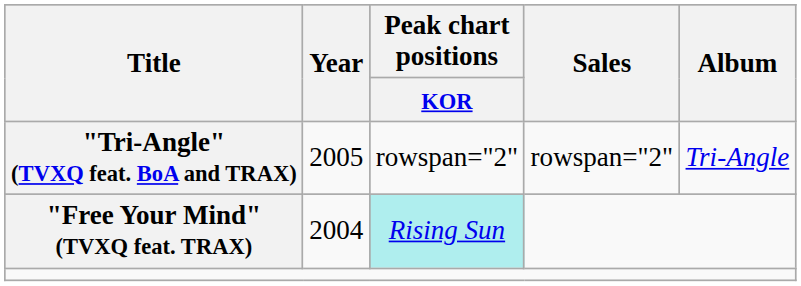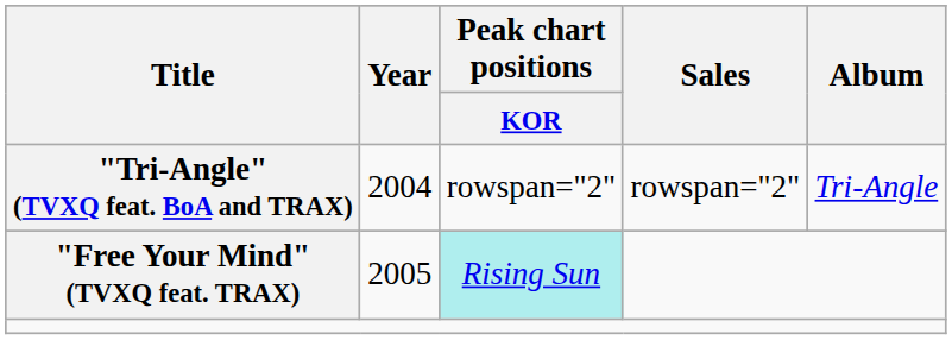"Tri-Angle" (TVXQ feat. BoA and TRAX) | Year: 2005 -> 2004
"Free Your Mind" (TVXQ feat. TRAX) | Year: 2004 -> 2005
